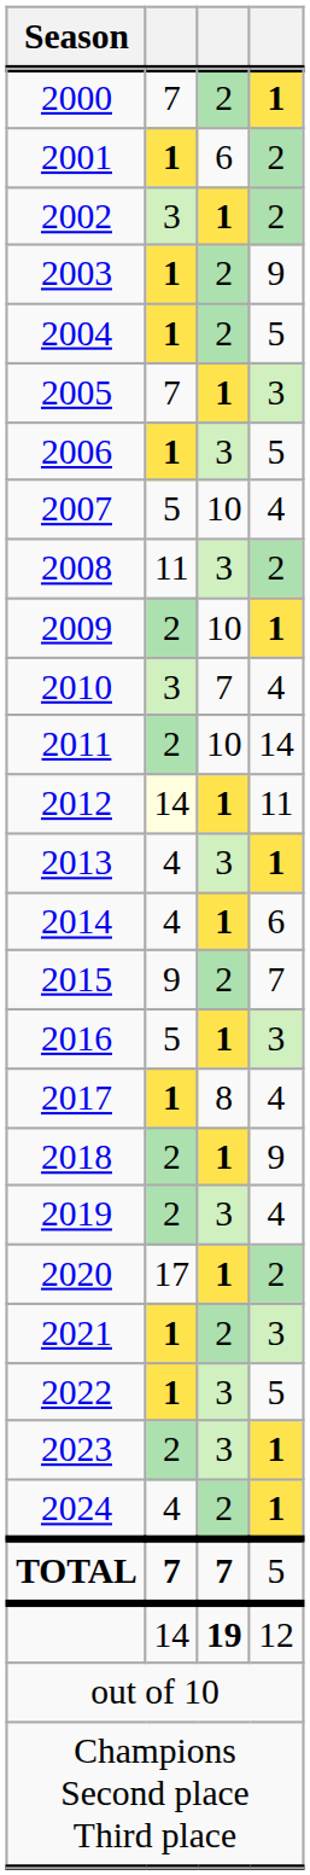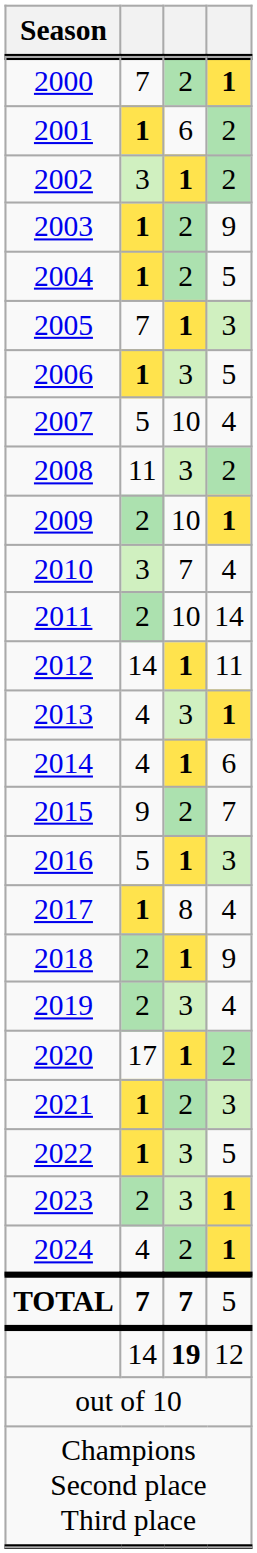2012 | column 2: lightyellow background -> no background
